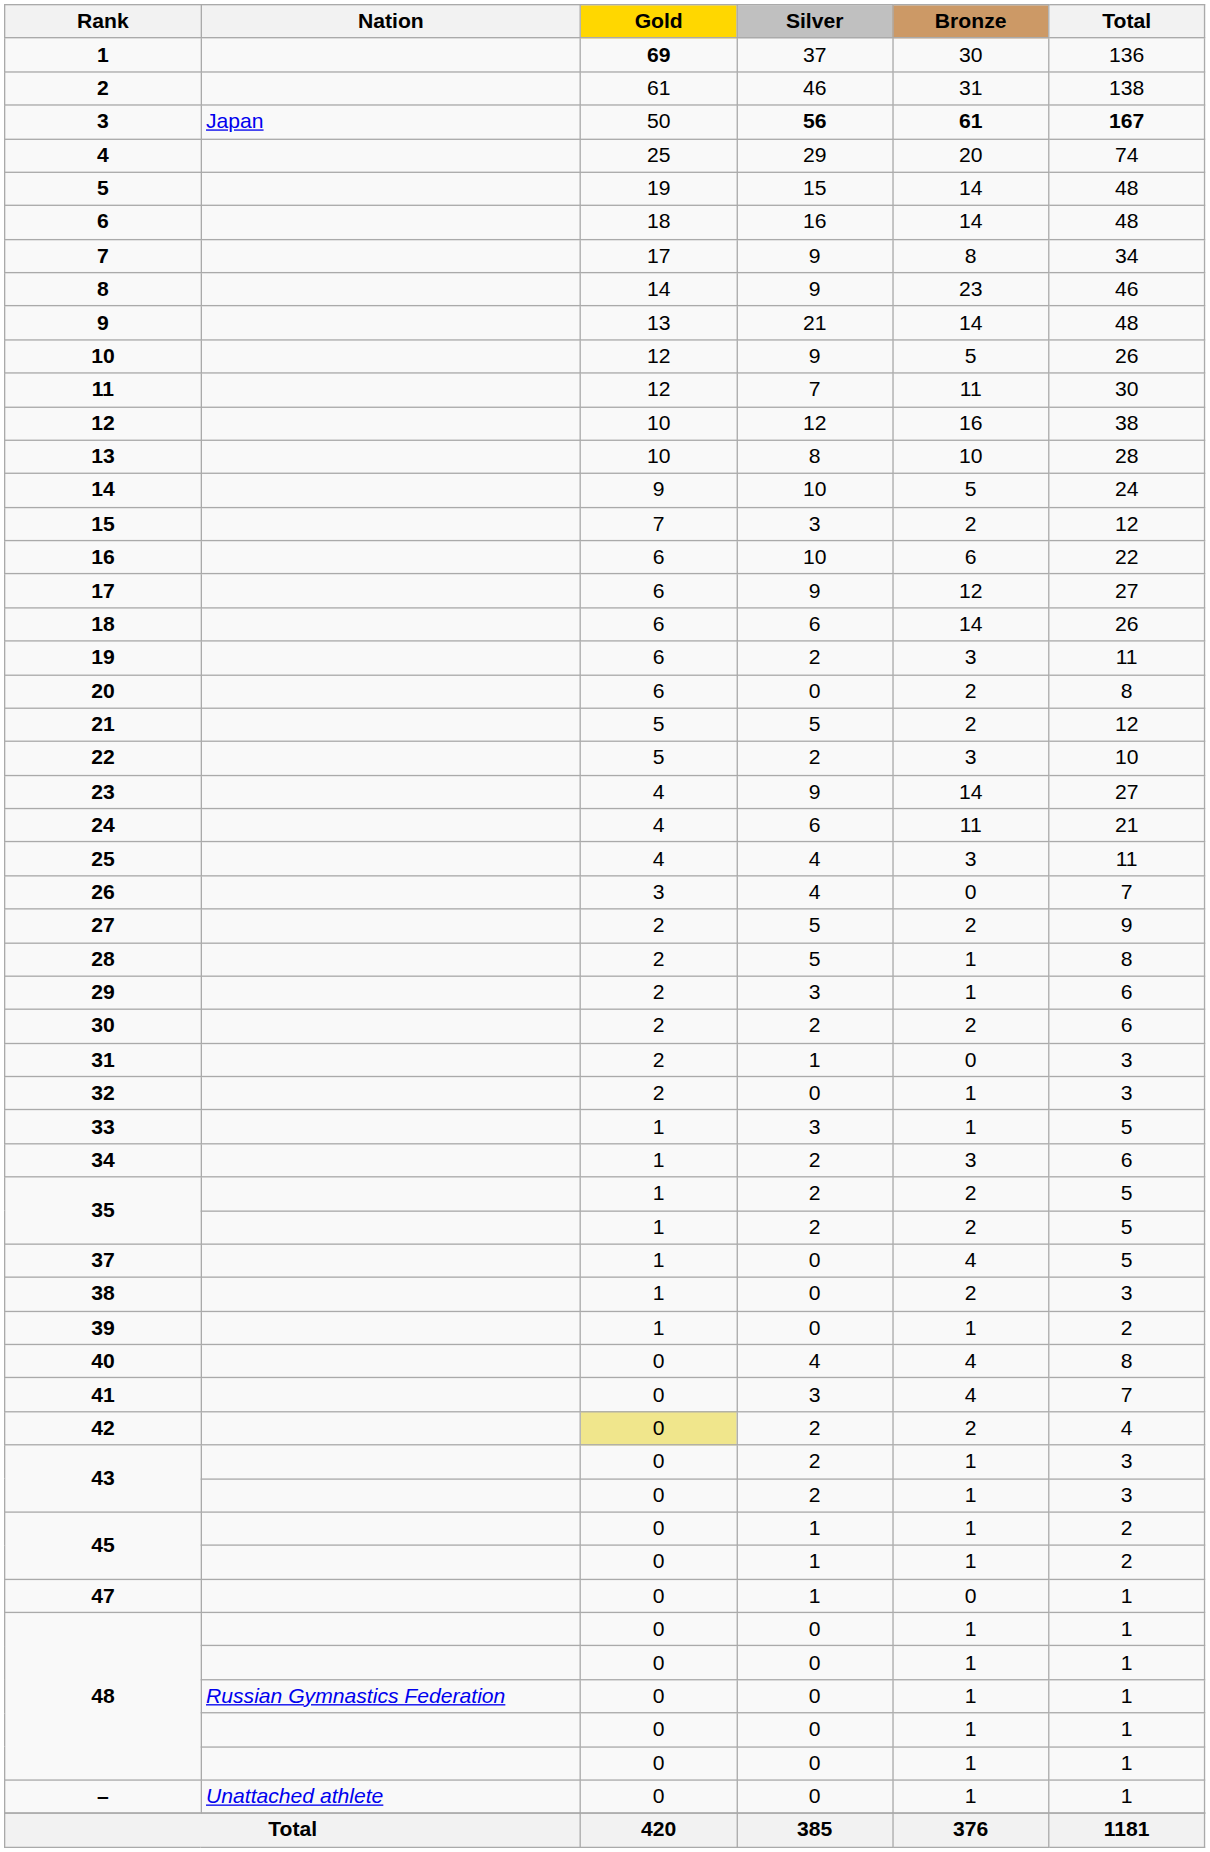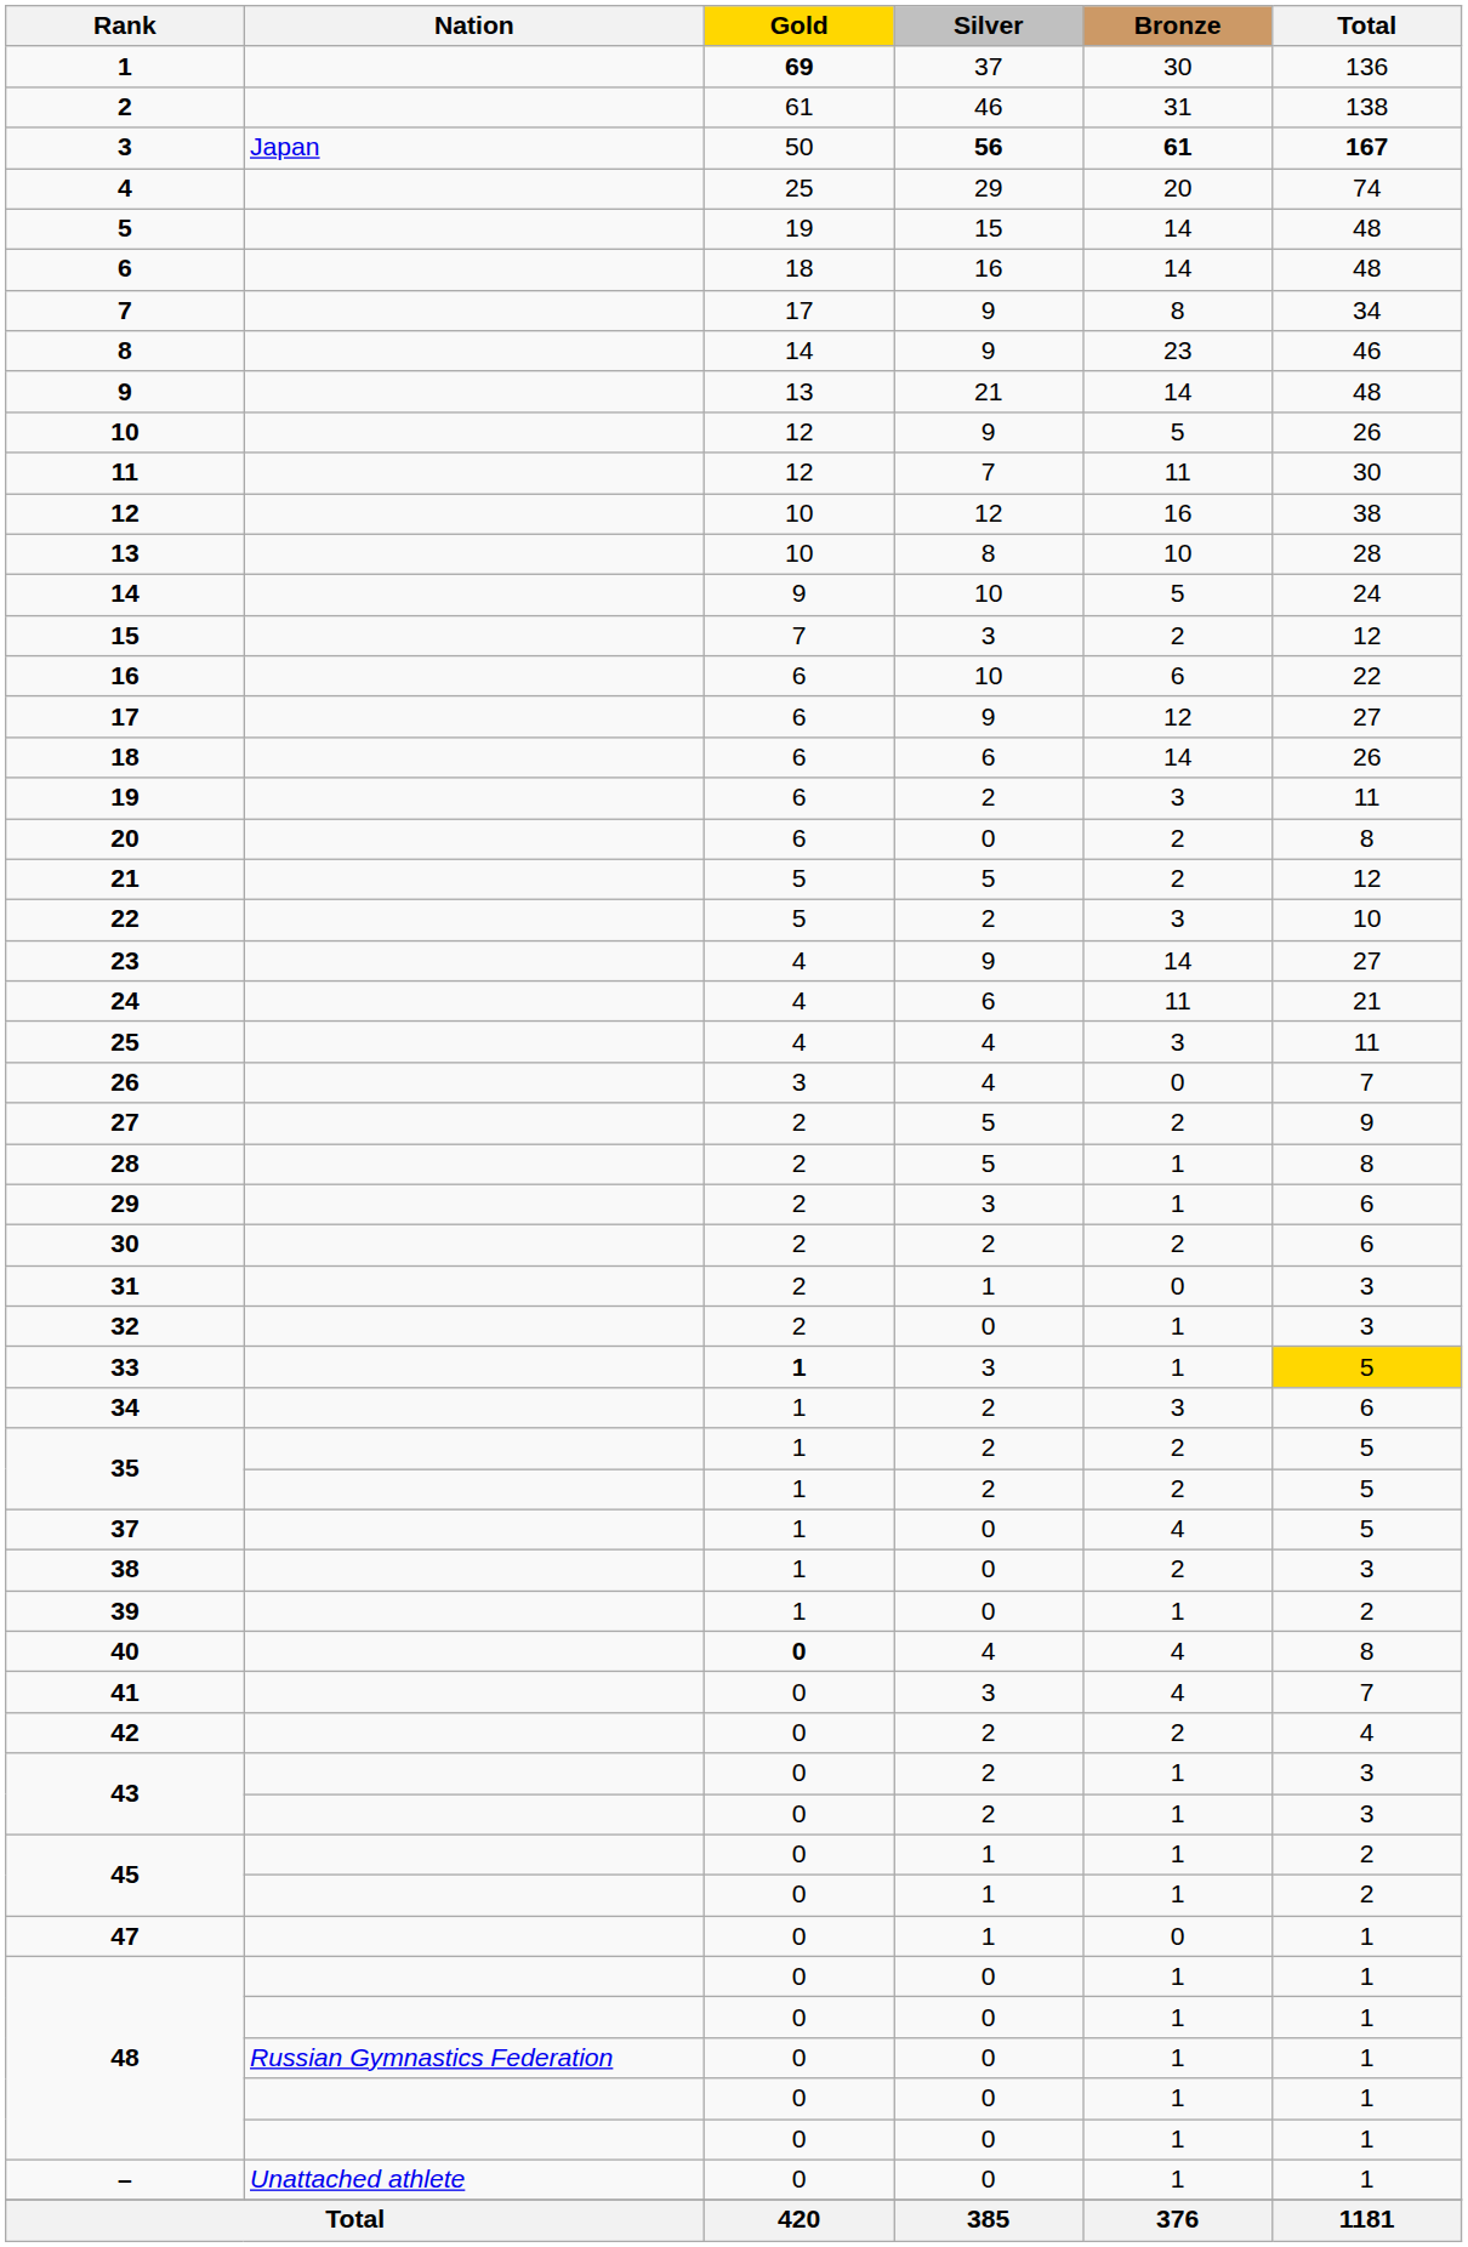33 | Gold: normal -> bold
33 | Total: no background -> gold background
40 | Gold: normal -> bold
42 | Gold: khaki background -> no background
